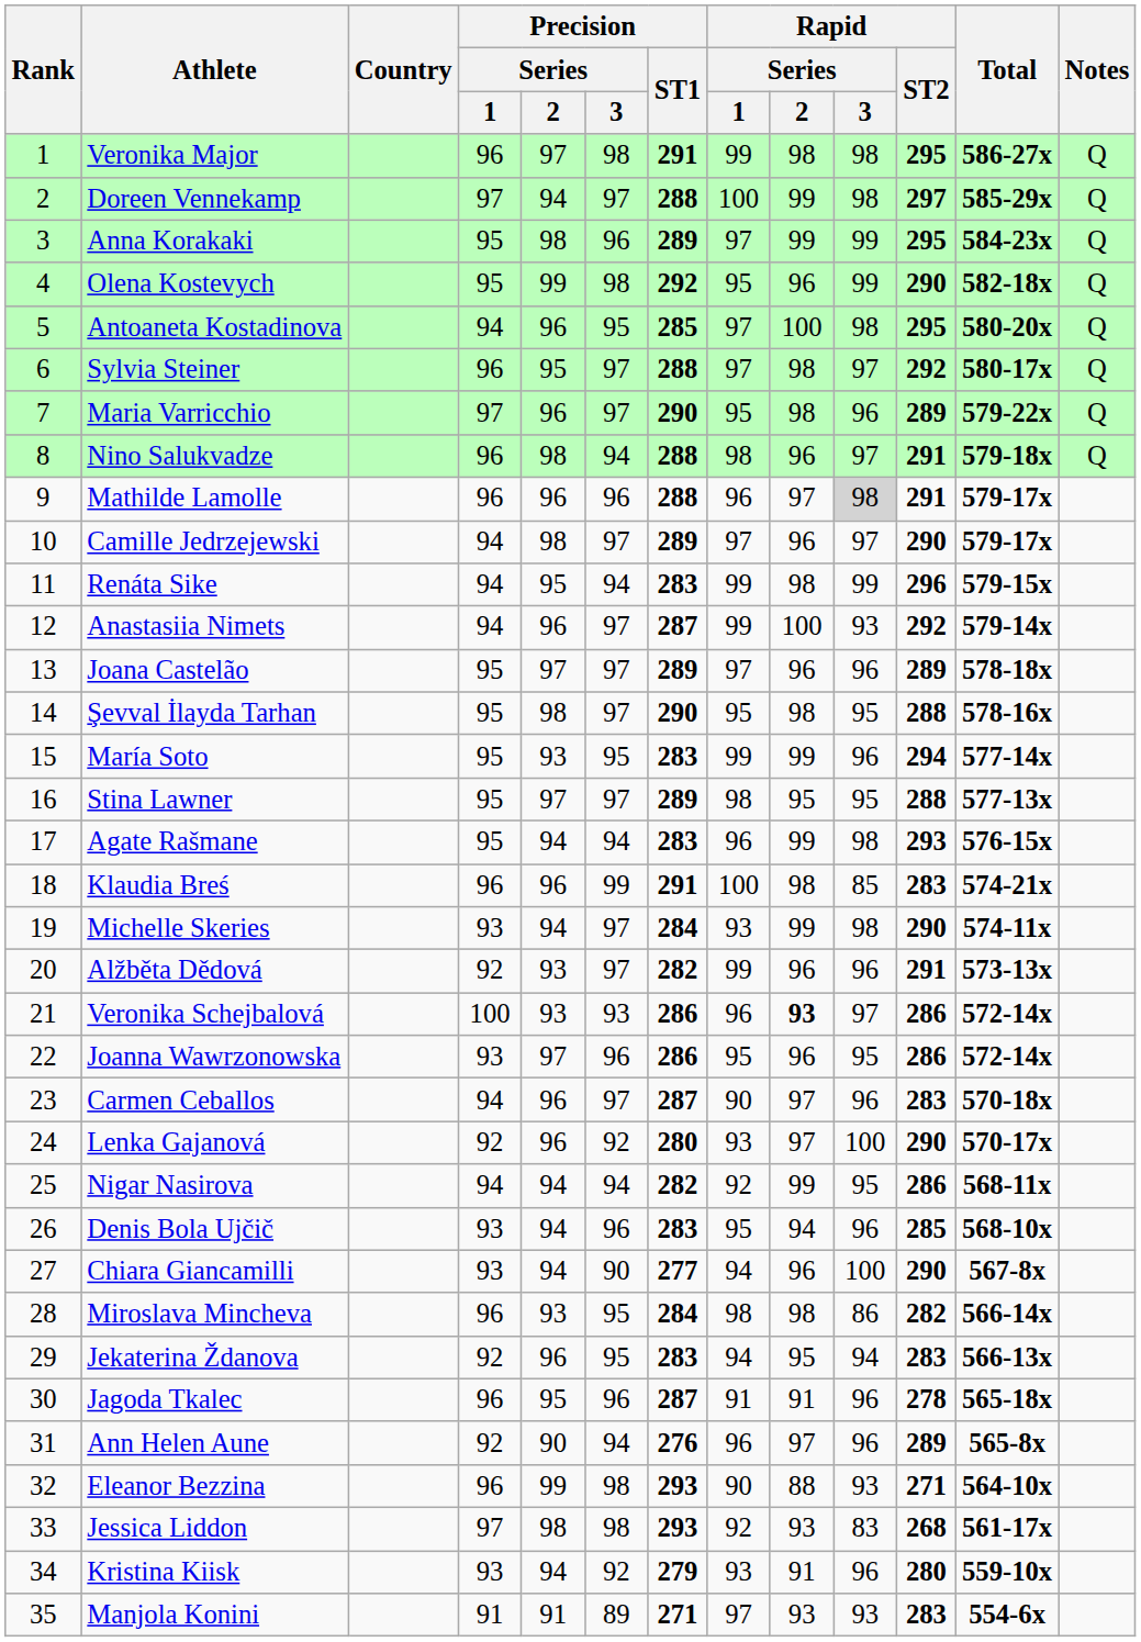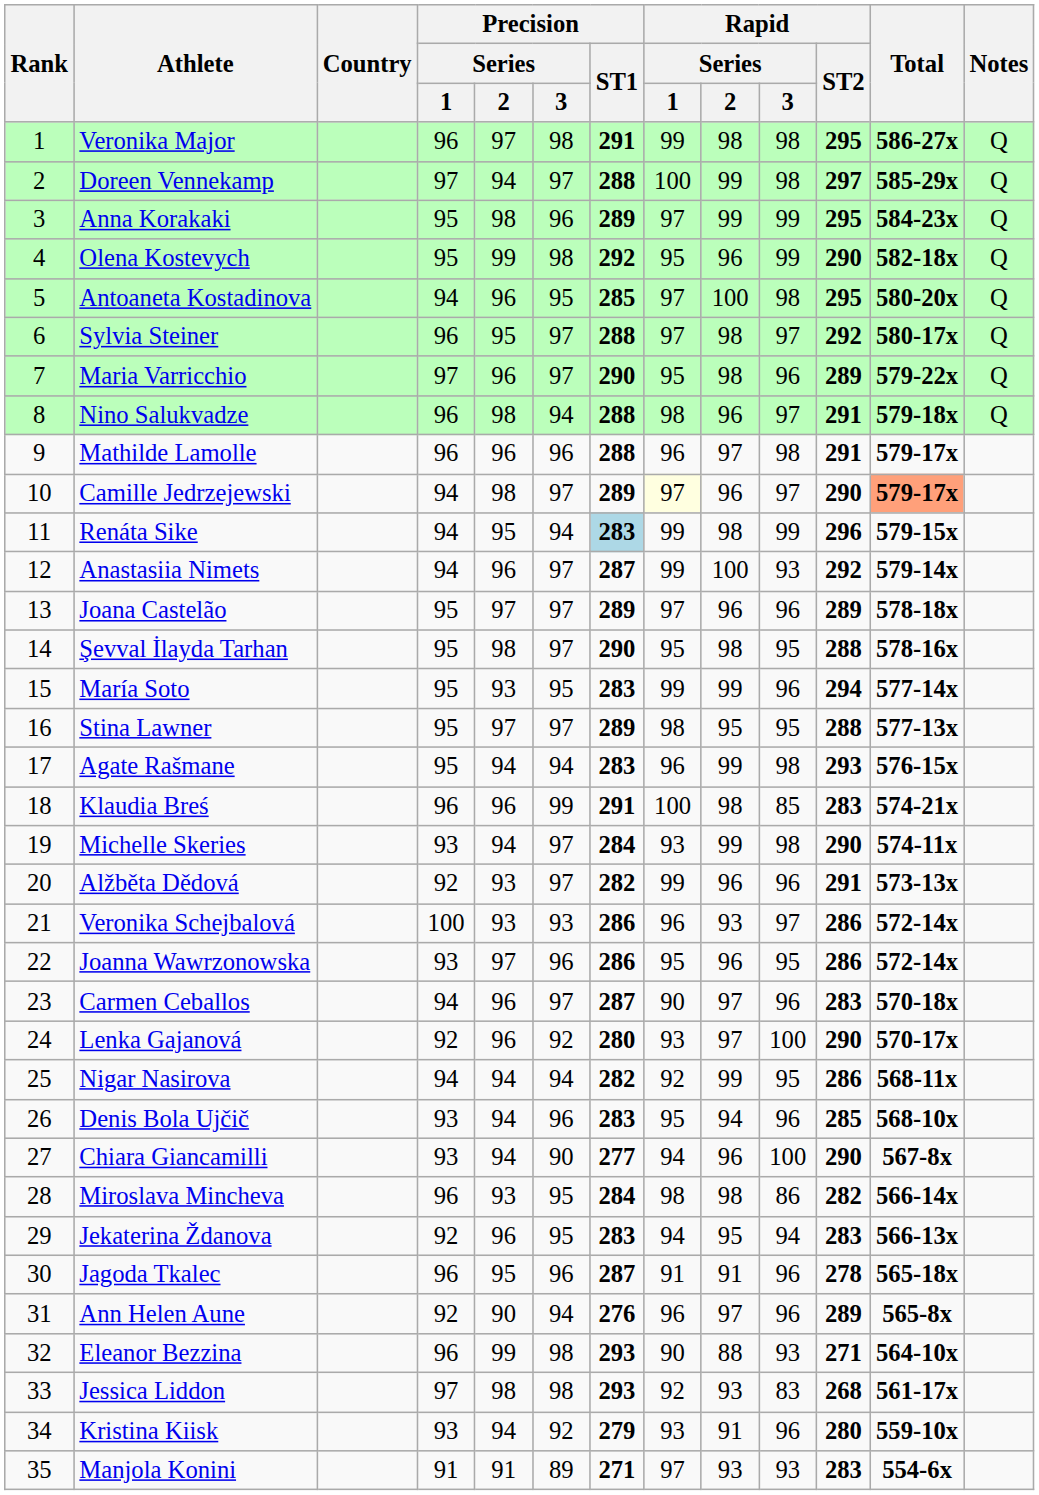Mathilde Lamolle | Rapid / Series / 3: lightgrey background -> no background
Camille Jedrzejewski | Rapid / Series / 1: no background -> lightyellow background
Camille Jedrzejewski | Total: no background -> lightsalmon background
Renáta Sike | Precision / ST1: no background -> lightblue background
Veronika Schejbalová | Rapid / Series / 2: bold -> normal
